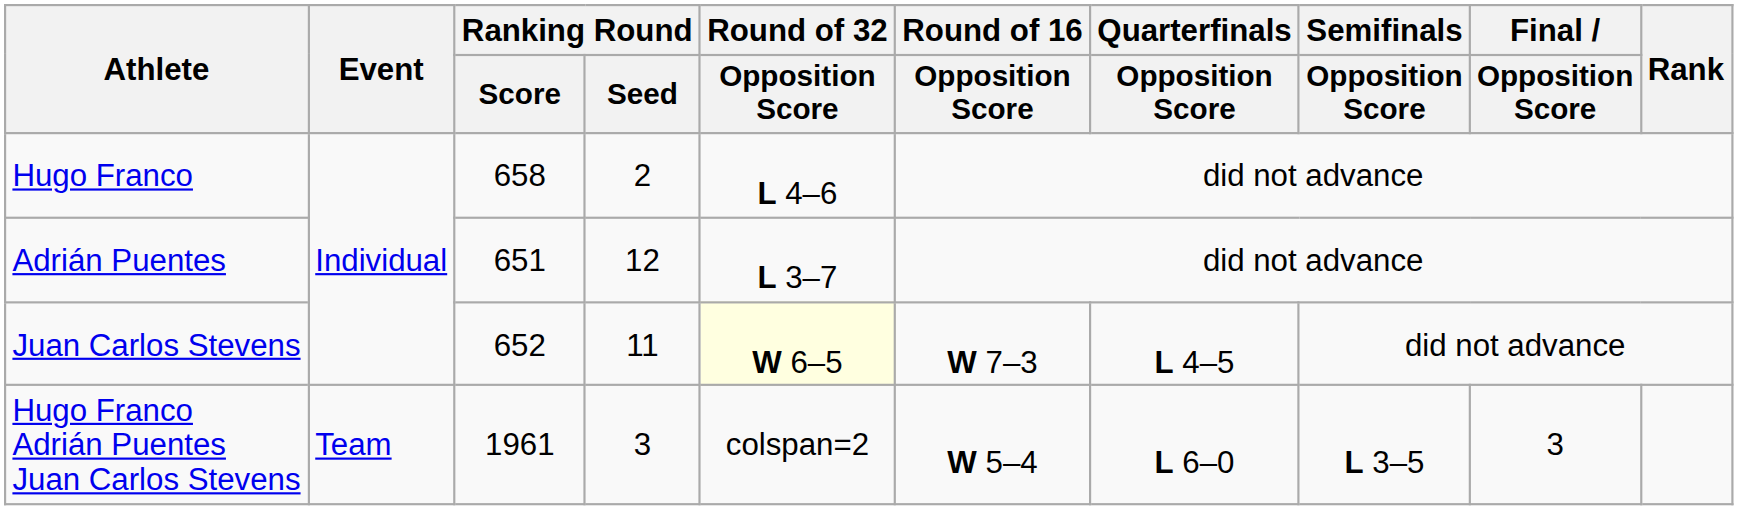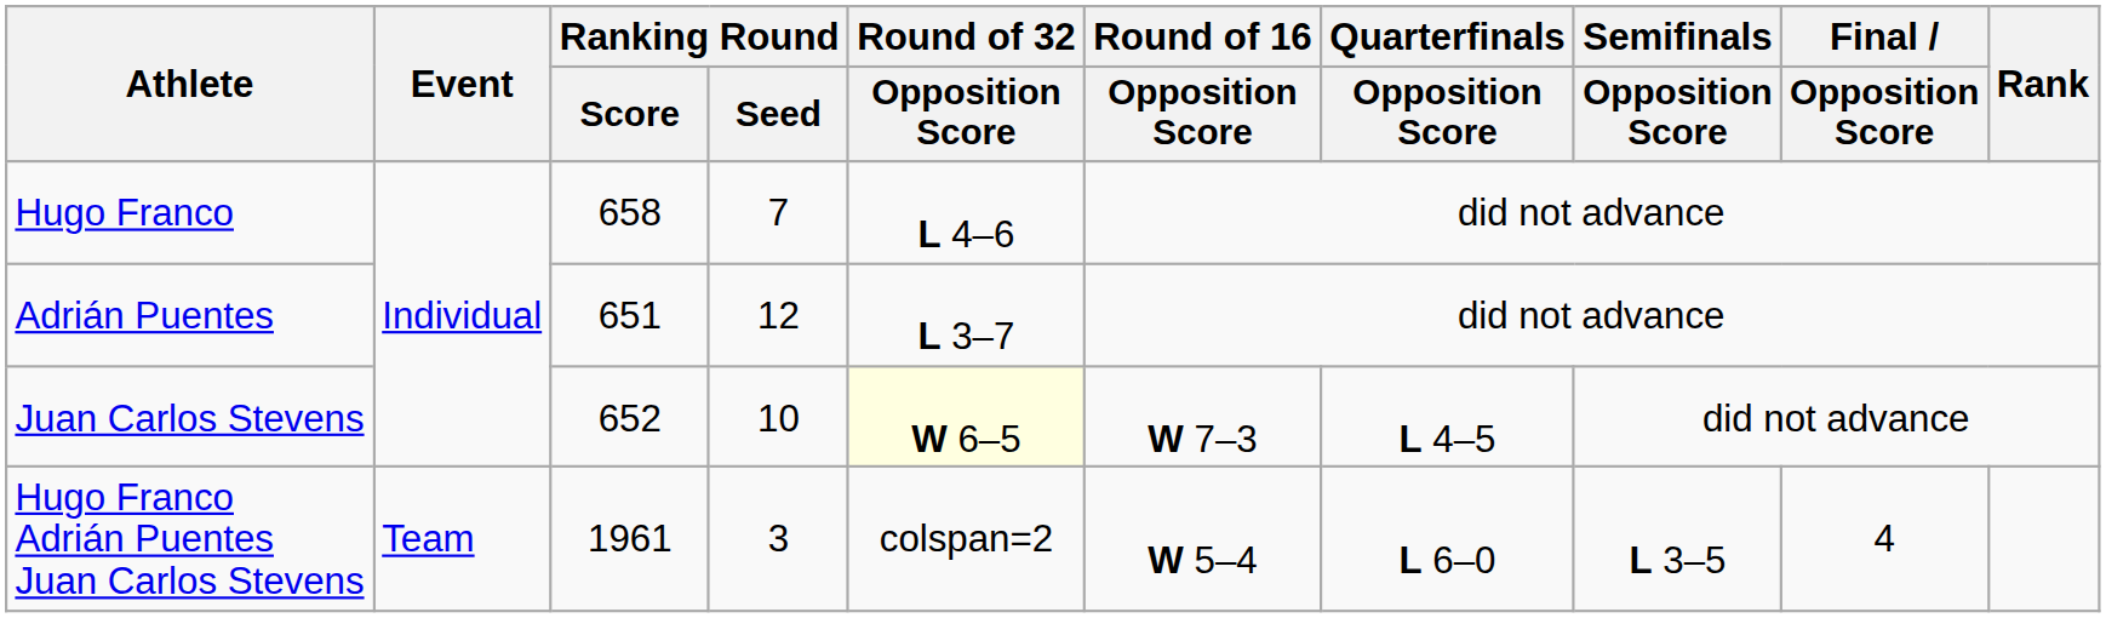Hugo Franco | Ranking Round / Seed: 2 -> 7
Juan Carlos Stevens | Ranking Round / Seed: 11 -> 10
Hugo Franco Adrián Puentes Juan Carlos Stevens | Final / Opposition Score: 3 -> 4
